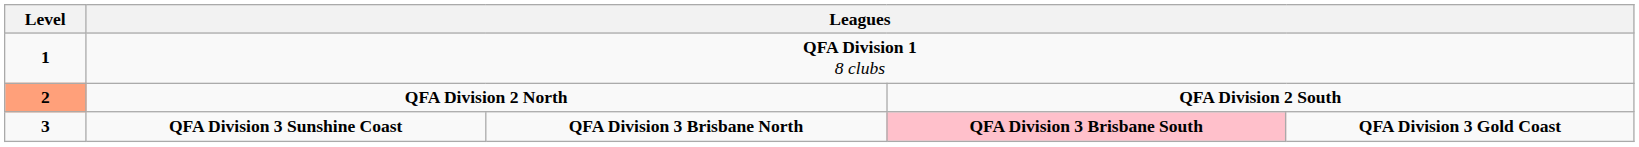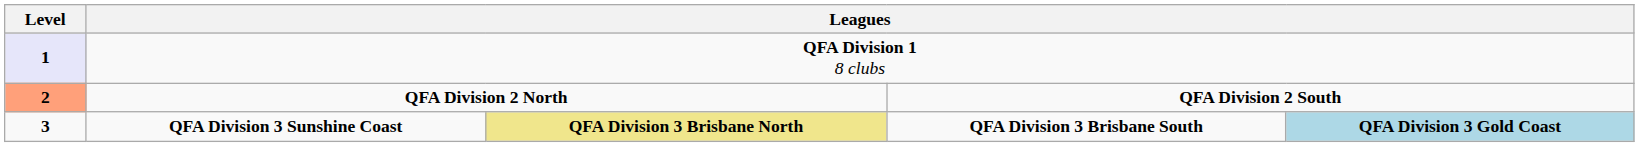QFA Division 1 8 clubs | Level: no background -> lavender background
QFA Division 3 Sunshine Coast | column 3: no background -> khaki background
QFA Division 3 Sunshine Coast | column 4: pink background -> no background
QFA Division 3 Sunshine Coast | column 5: no background -> lightblue background
